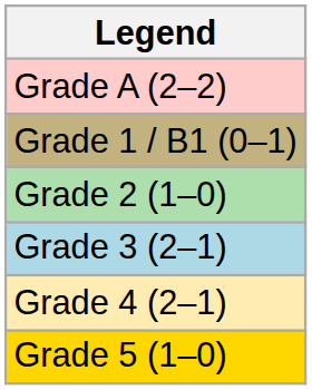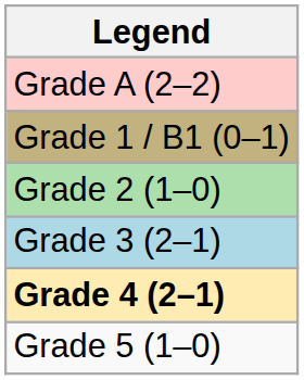row 6 | column 1: normal -> bold
row 7 | column 1: gold background -> no background
